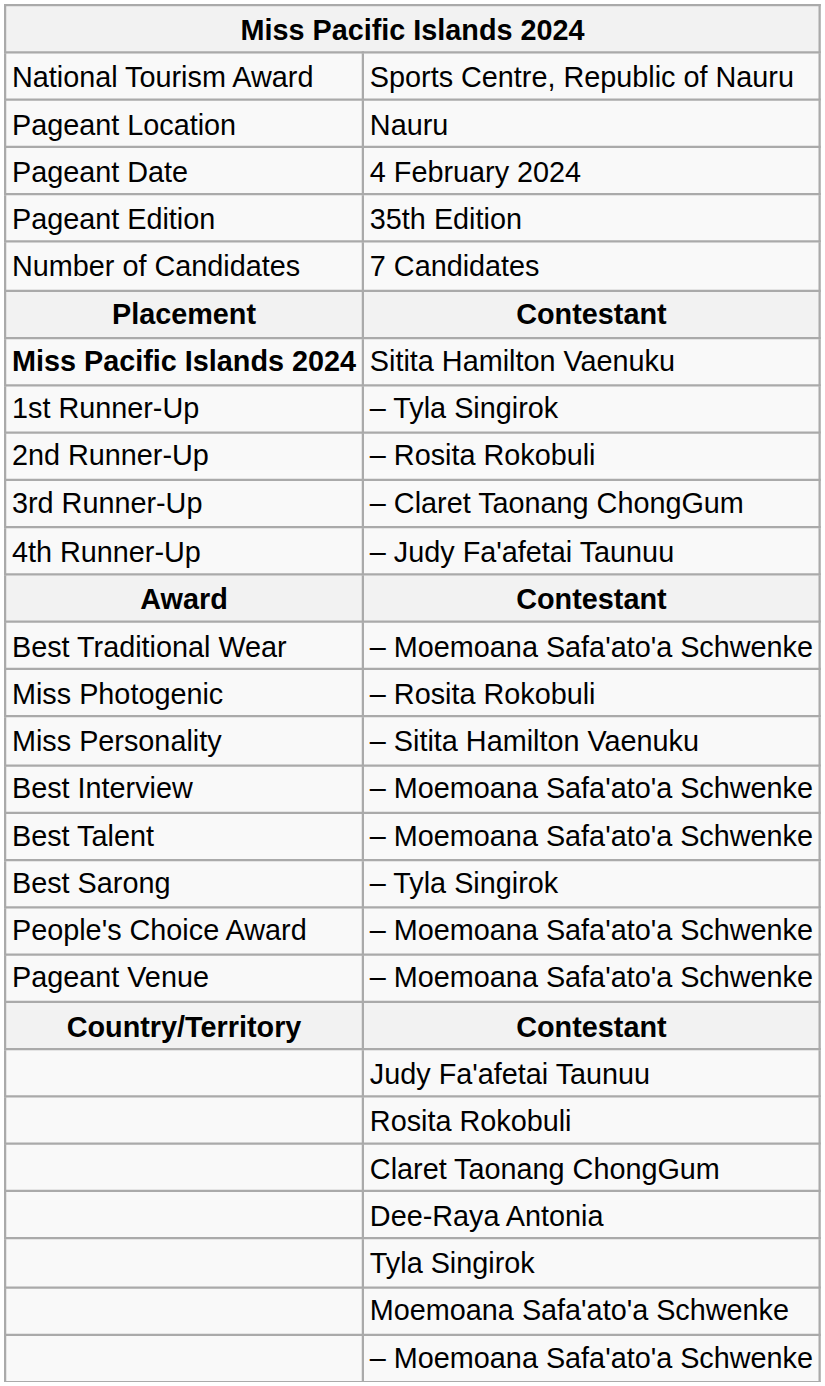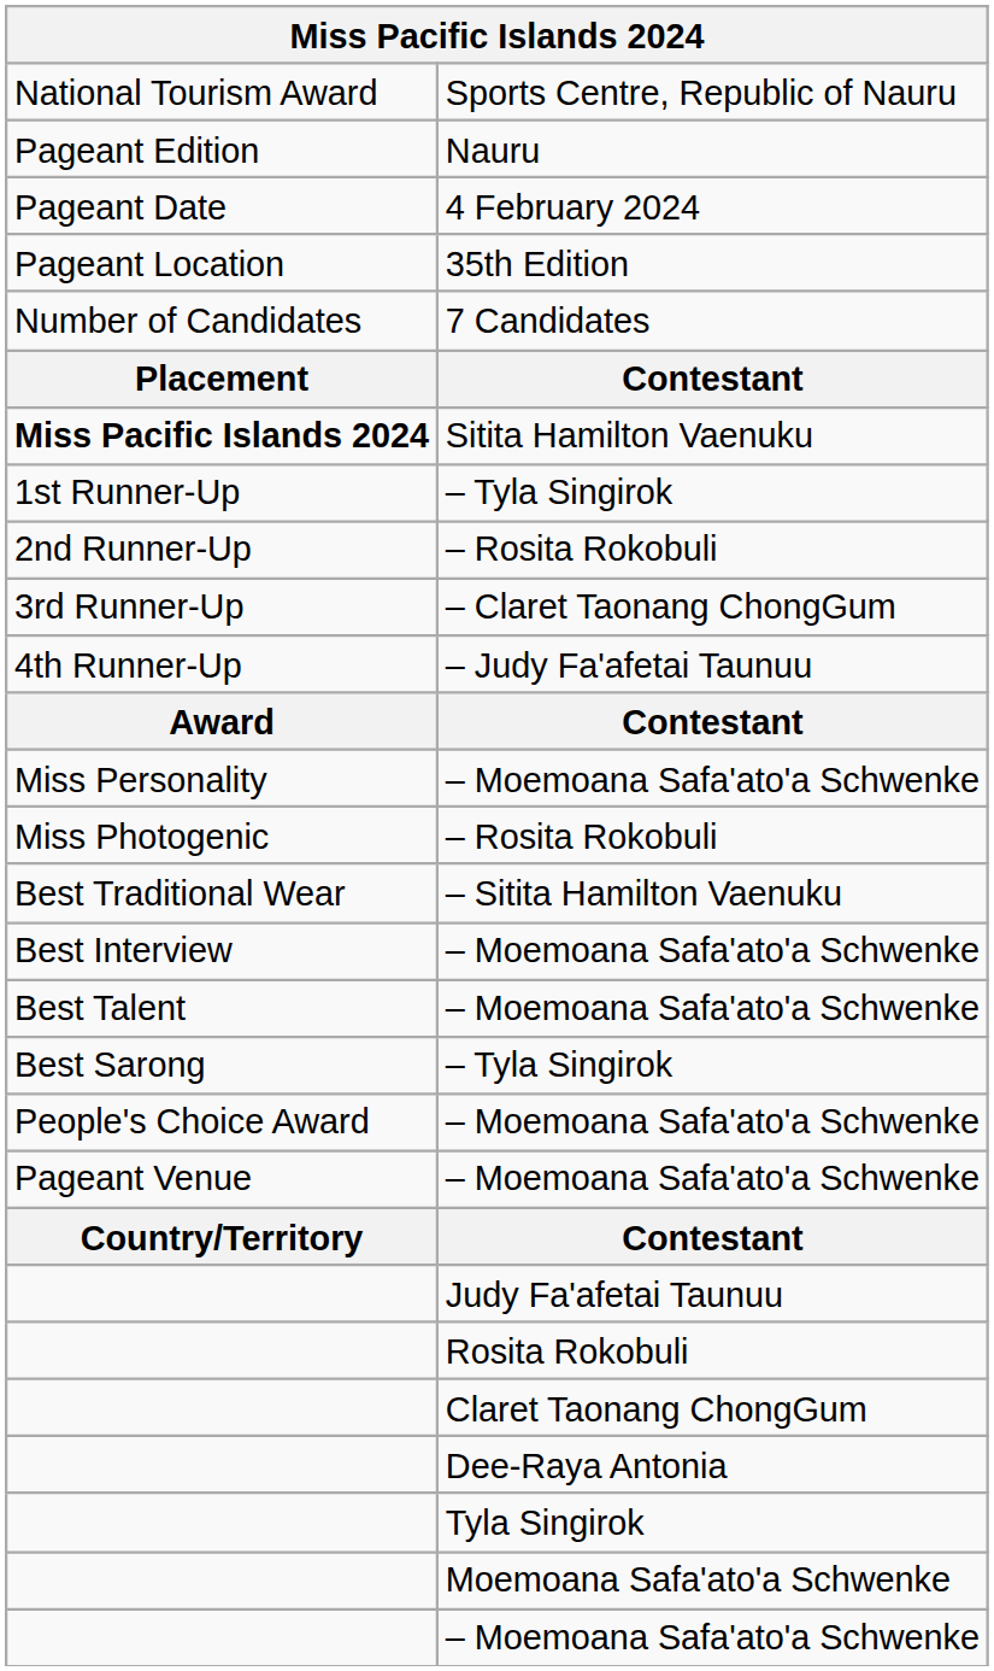row 3 | column 1: Pageant Location -> Pageant Edition
row 5 | column 1: Pageant Edition -> Pageant Location
row 14 | column 1: Best Traditional Wear -> Miss Personality
row 16 | column 1: Miss Personality -> Best Traditional Wear
